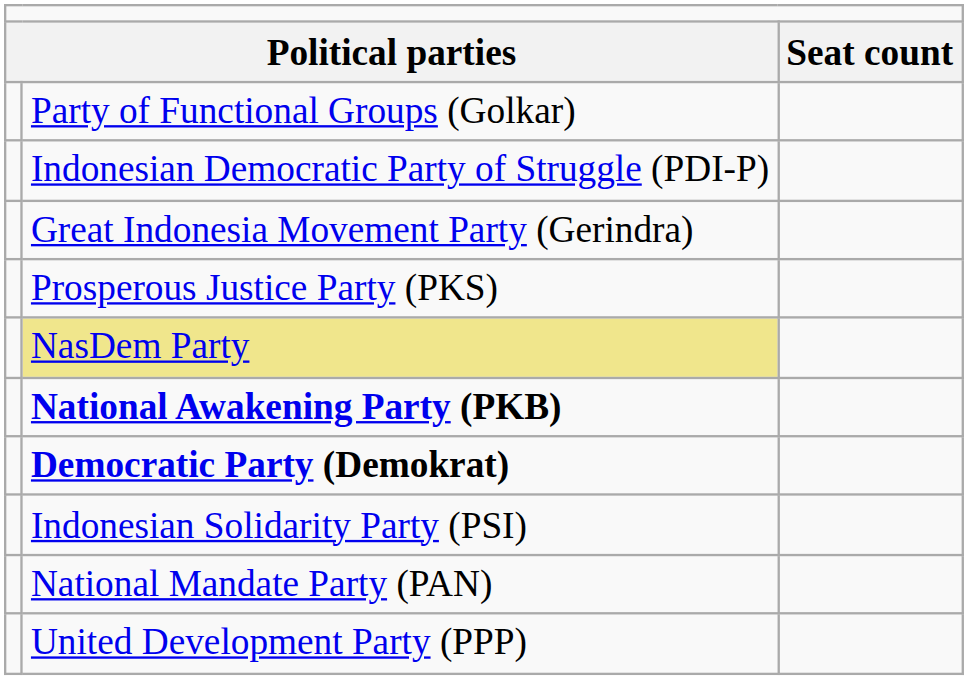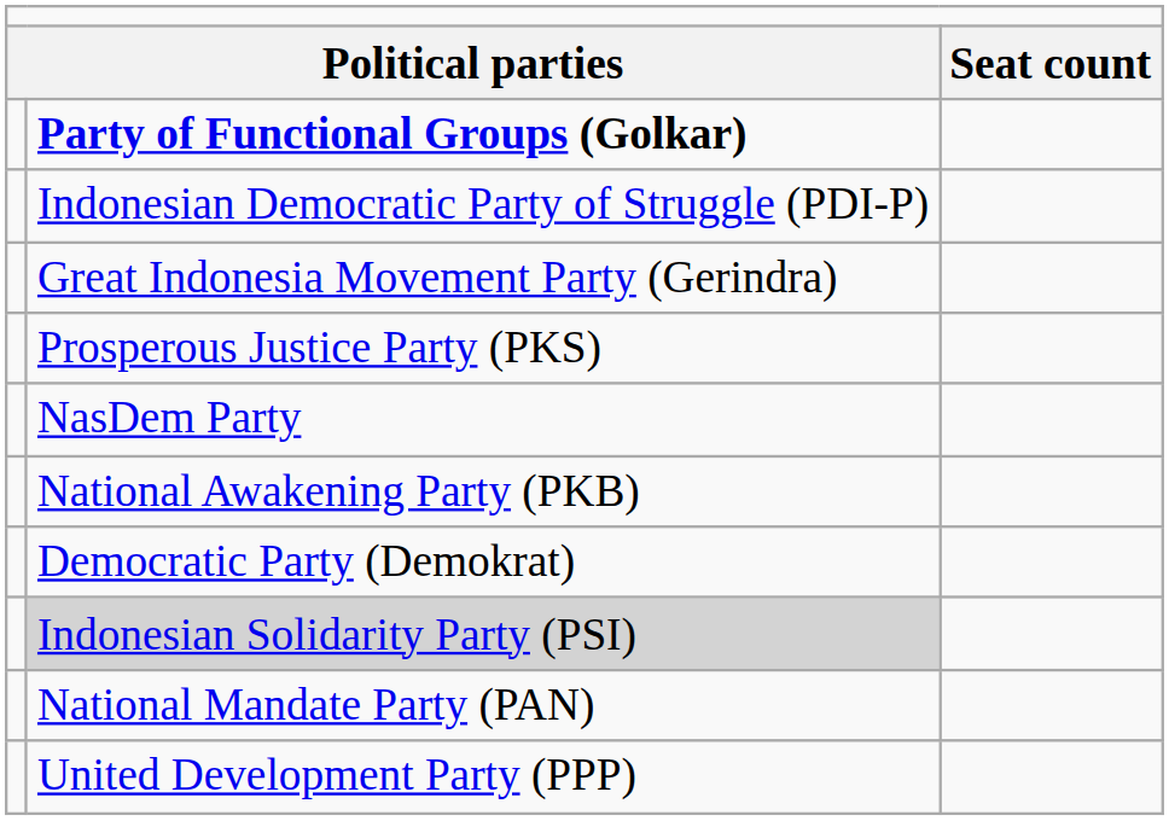Party of Functional Groups (Golkar) | column 2: normal -> bold
NasDem Party | column 2: khaki background -> no background
National Awakening Party (PKB) | column 2: bold -> normal
Democratic Party (Demokrat) | column 2: bold -> normal
Indonesian Solidarity Party (PSI) | column 2: no background -> lightgrey background
